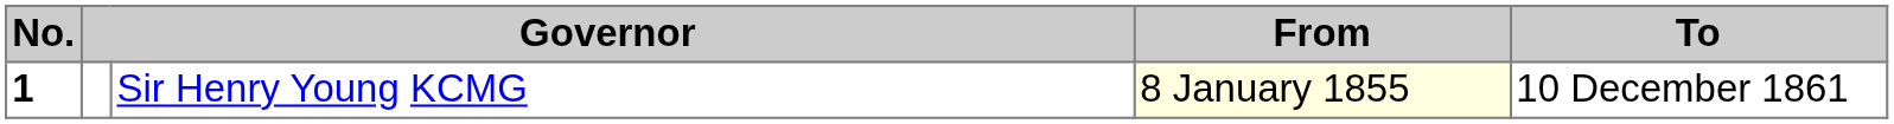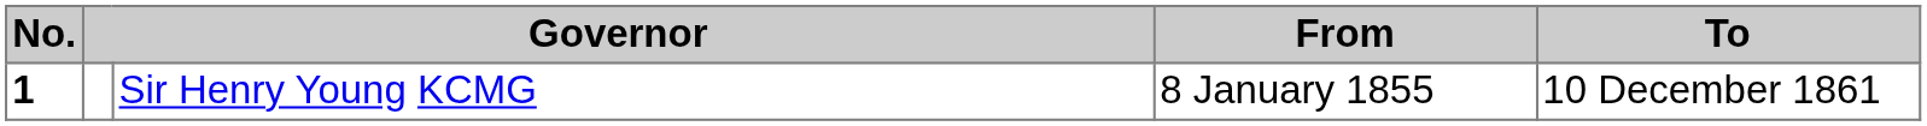Sir Henry Young KCMG | From: lightyellow background -> no background
